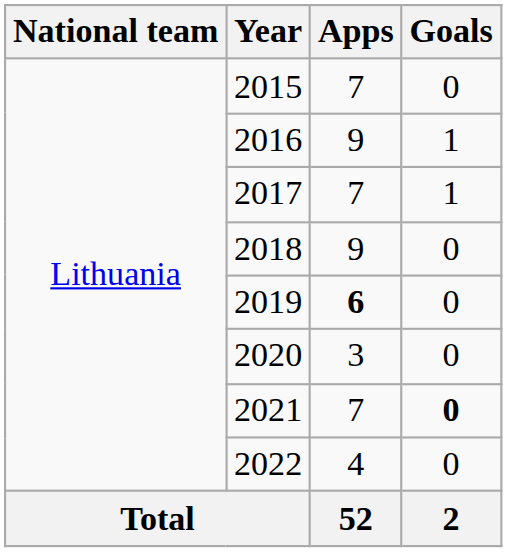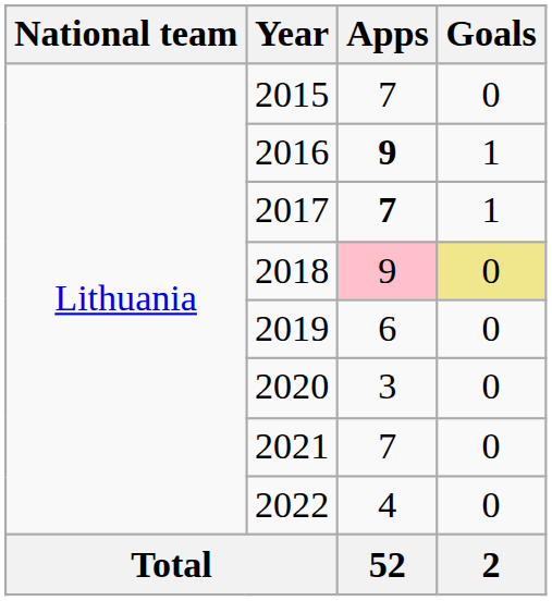2016 | Apps: normal -> bold
2017 | Apps: normal -> bold
2018 | Apps: no background -> pink background
2018 | Goals: no background -> khaki background
2019 | Apps: bold -> normal
2021 | Goals: bold -> normal
